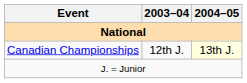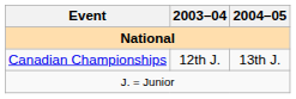Canadian Championships | 2004–05: lightyellow background -> no background
